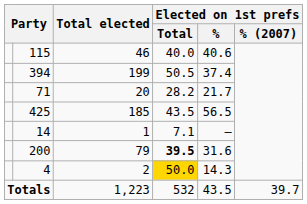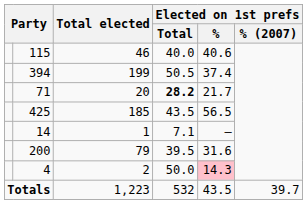71 | Elected on 1st prefs / Total: normal -> bold
200 | Elected on 1st prefs / Total: bold -> normal
4 | Elected on 1st prefs / Total: gold background -> no background
4 | Elected on 1st prefs / %: no background -> pink background
